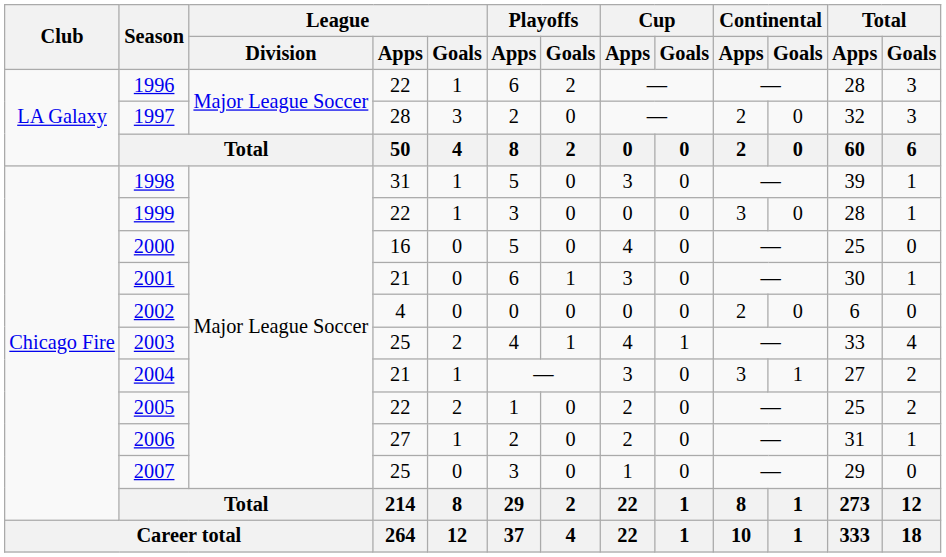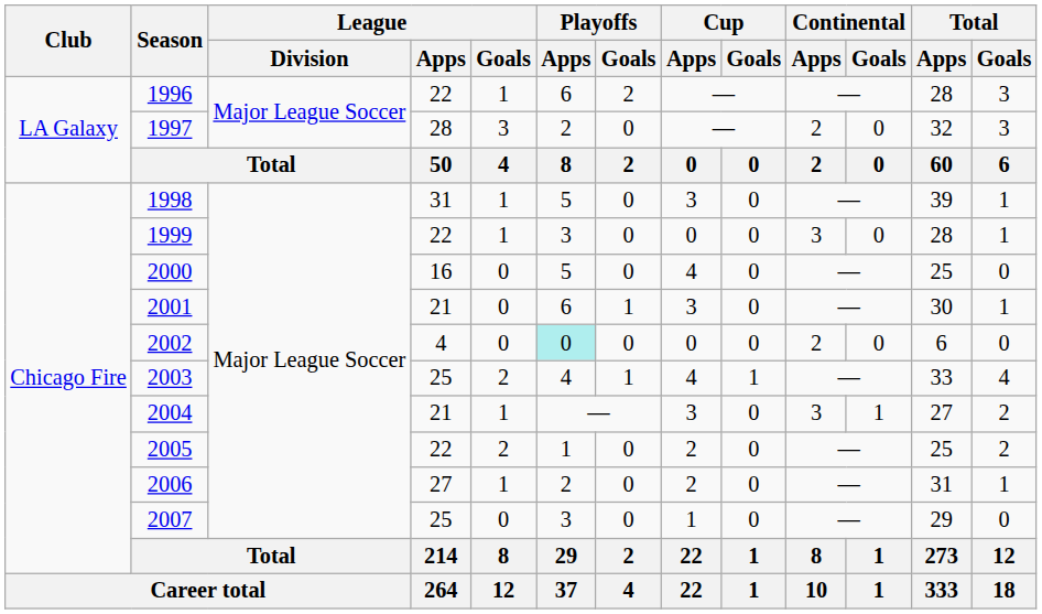2002 | Playoffs / Apps: no background -> paleturquoise background
